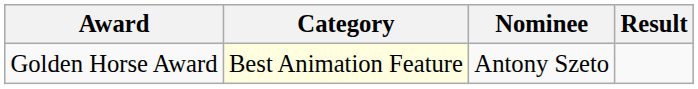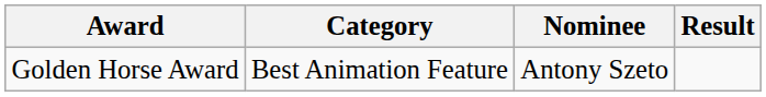Golden Horse Award | Category: lightyellow background -> no background
